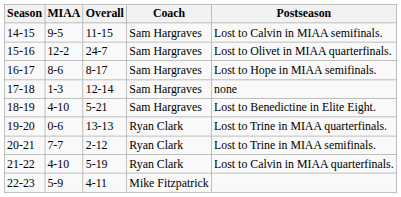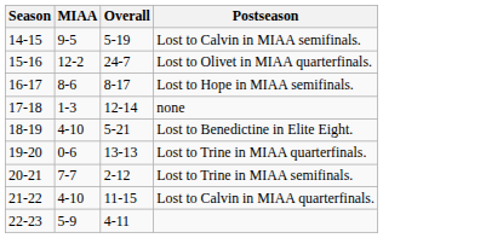- column: Coach | Sam Hargraves | Sam Hargraves | Sam Hargraves | Sam Hargraves | Sam Hargraves | Ryan Clark | Ryan Clark | Ryan Clark | Mike Fitzpatrick
14-15 | Overall: 11-15 -> 5-19
21-22 | Overall: 5-19 -> 11-15
